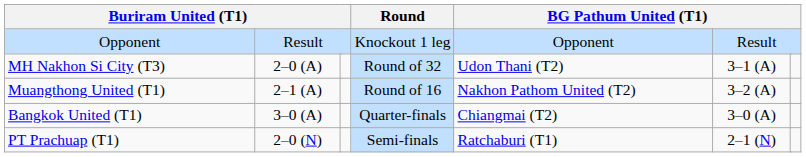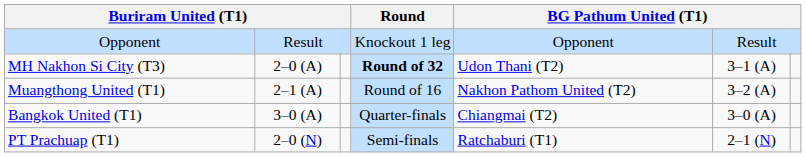MH Nakhon Si City (T3) | Round: normal -> bold
